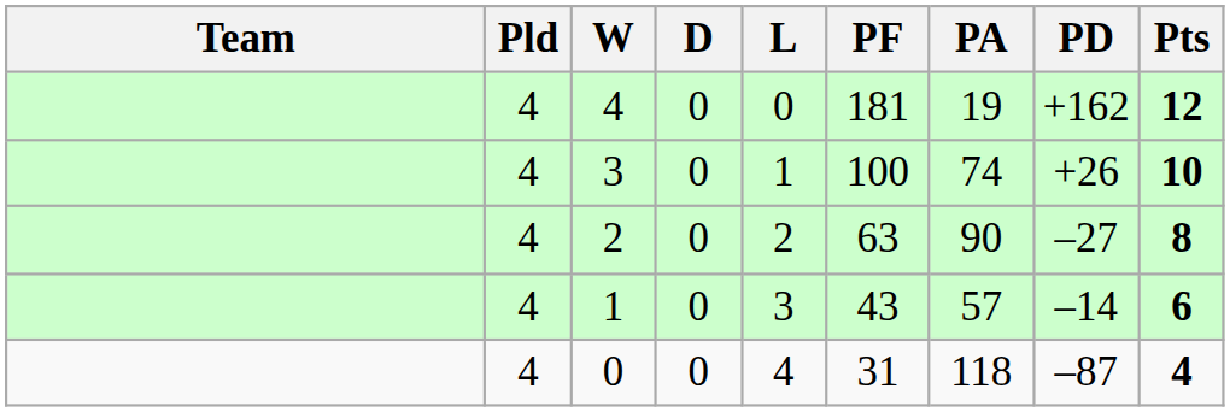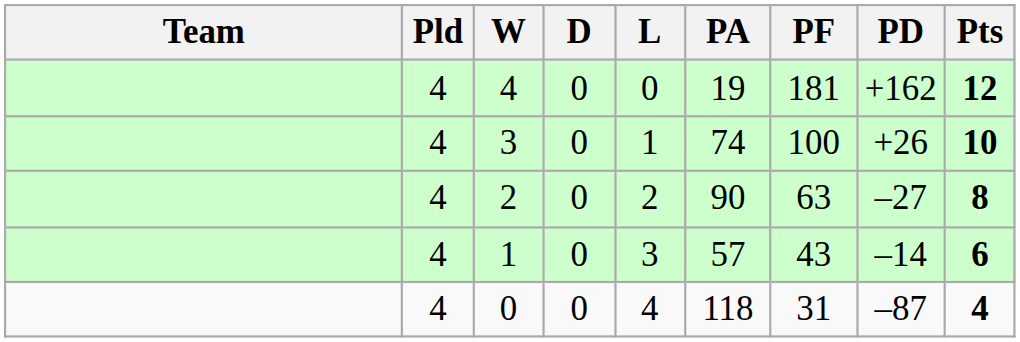columns swapped: PF <-> PA
